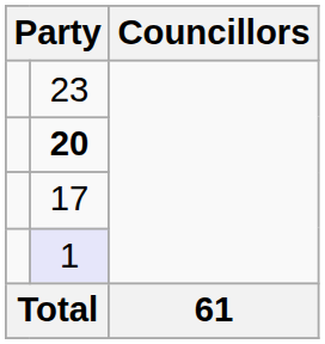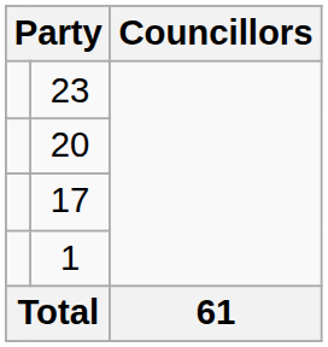20 | column 2: bold -> normal
1 | column 2: lavender background -> no background
